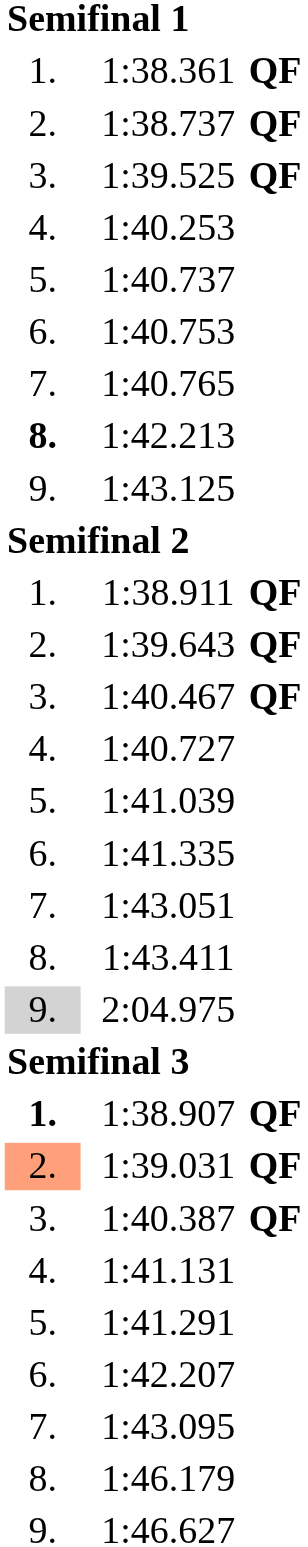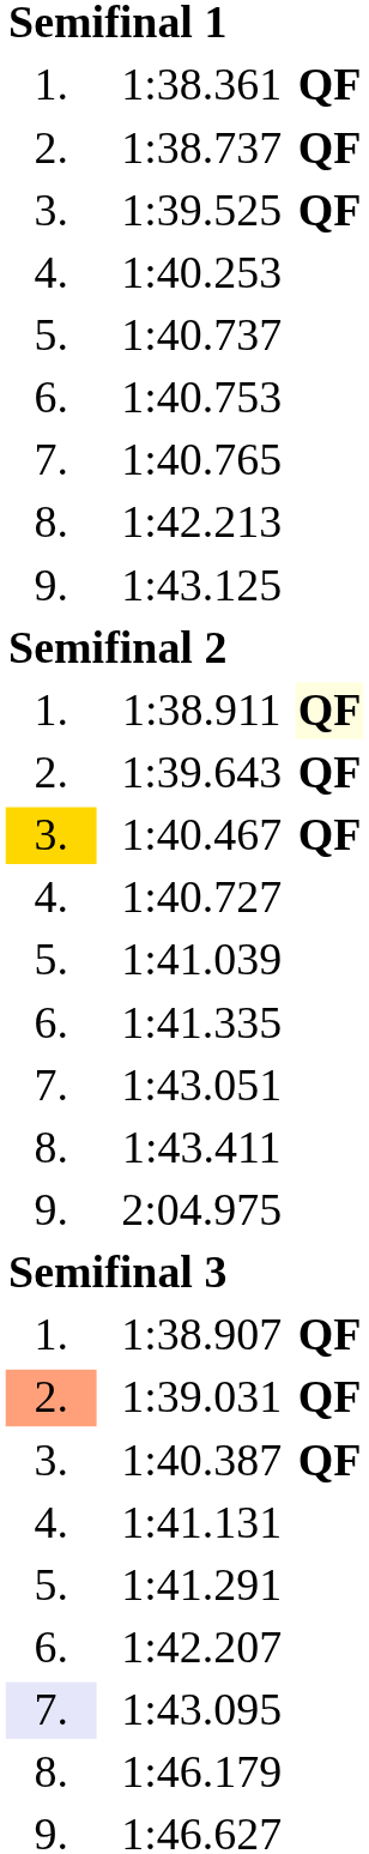1:42.213 | column 1: bold -> normal
1:38.911 | column 3: no background -> lightyellow background
1:40.467 | column 1: no background -> gold background
2:04.975 | column 1: lightgrey background -> no background
1:38.907 | column 1: bold -> normal
1:43.095 | column 1: no background -> lavender background
